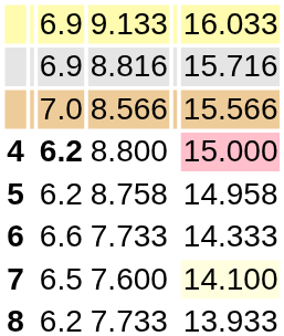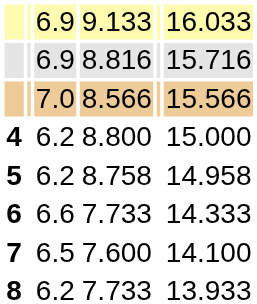4 | column 2: bold -> normal
4 | column 4: pink background -> no background
7 | column 4: lightyellow background -> no background
